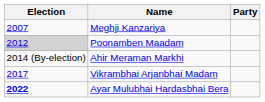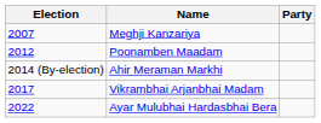Poonamben Maadam | Election: lightgrey background -> no background
Ayar Mulubhai Hardasbhai Bera | Election: bold -> normal
